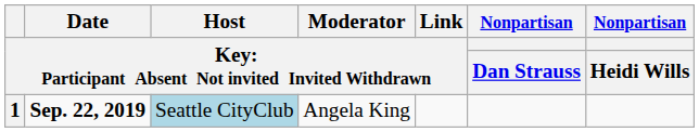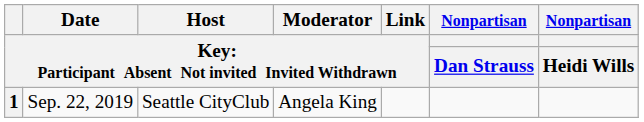1 | column 2: bold -> normal
1 | column 3: lightblue background -> no background
